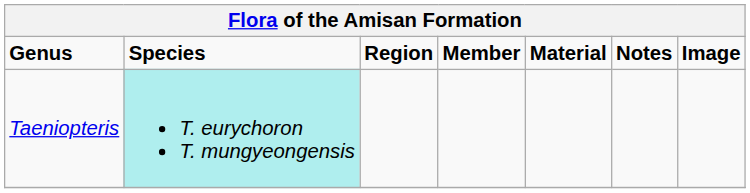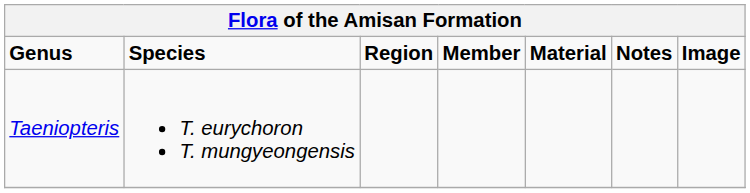Taeniopteris | Species: paleturquoise background -> no background
